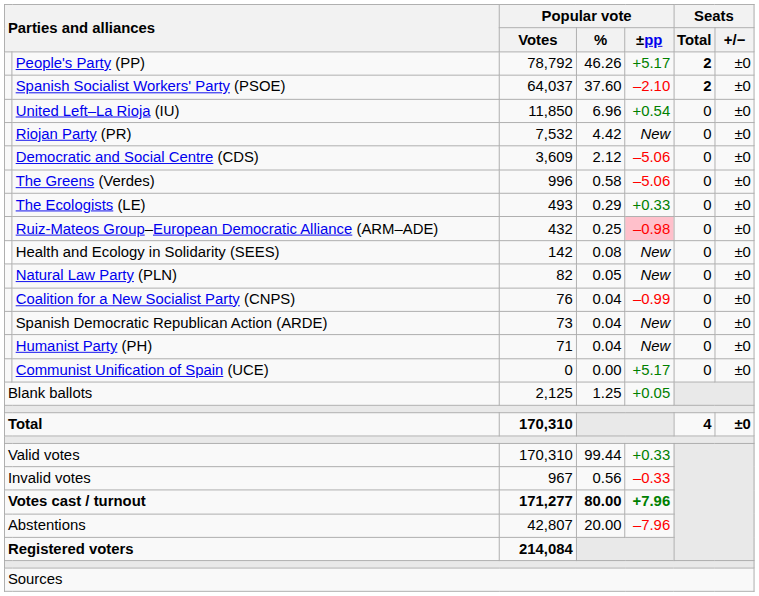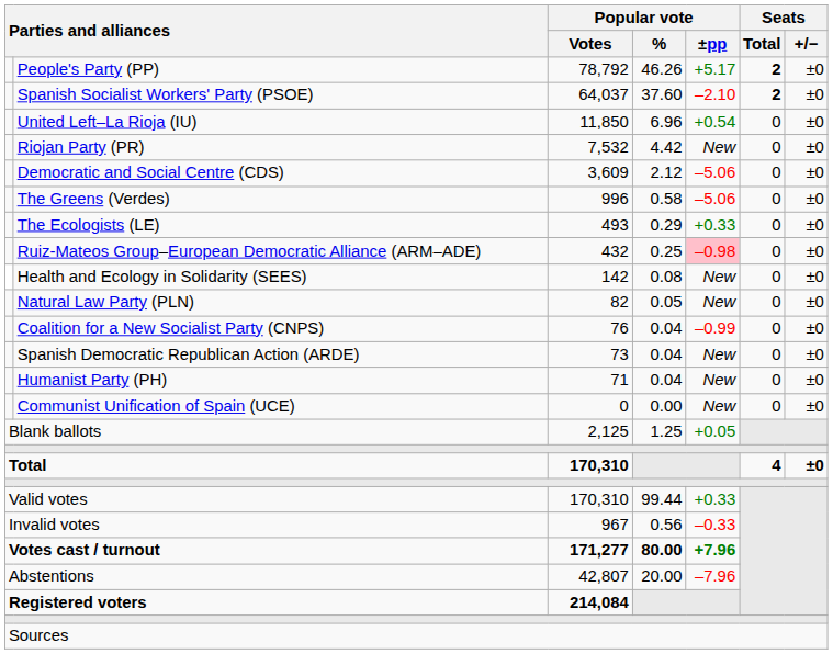Communist Unification of Spain (UCE) | Popular vote / ±pp: +5.17 -> New
